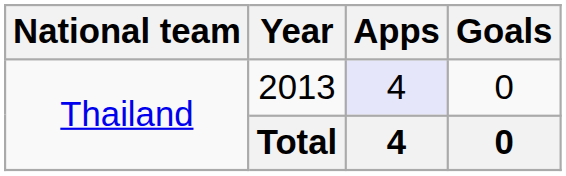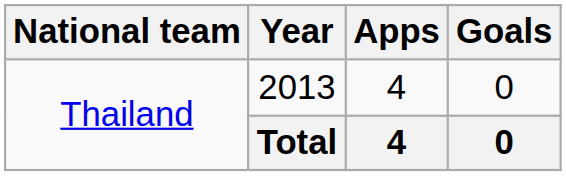Thailand / 2013 | Apps: lavender background -> no background
